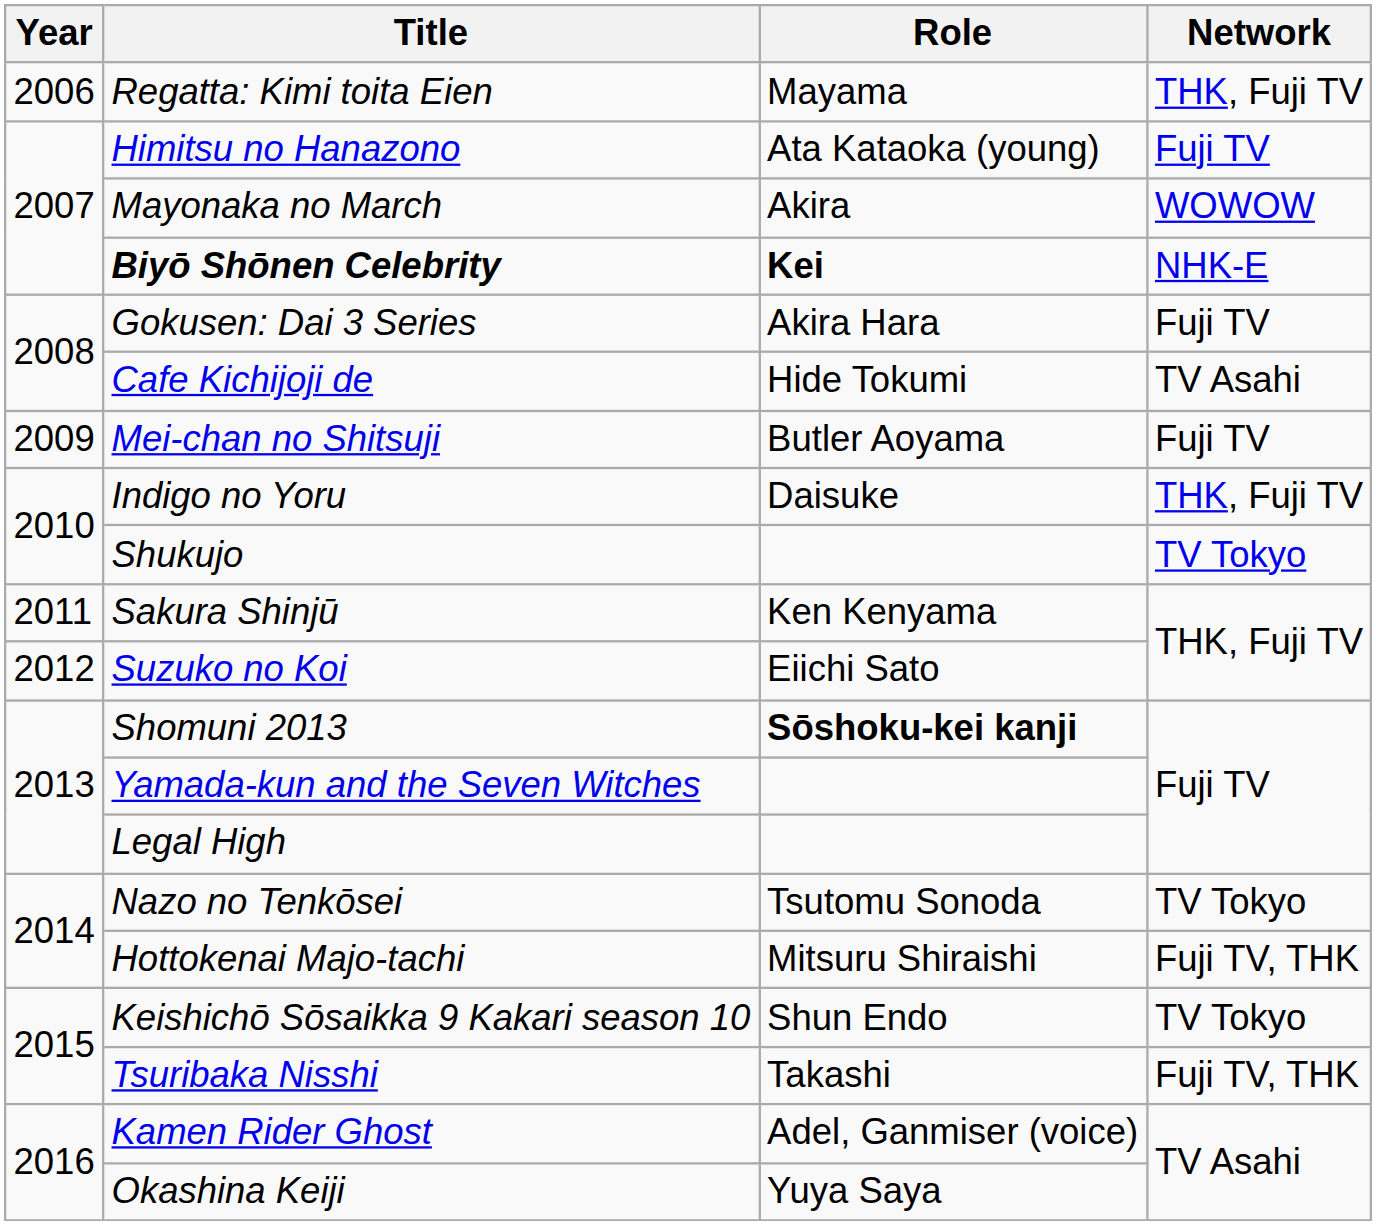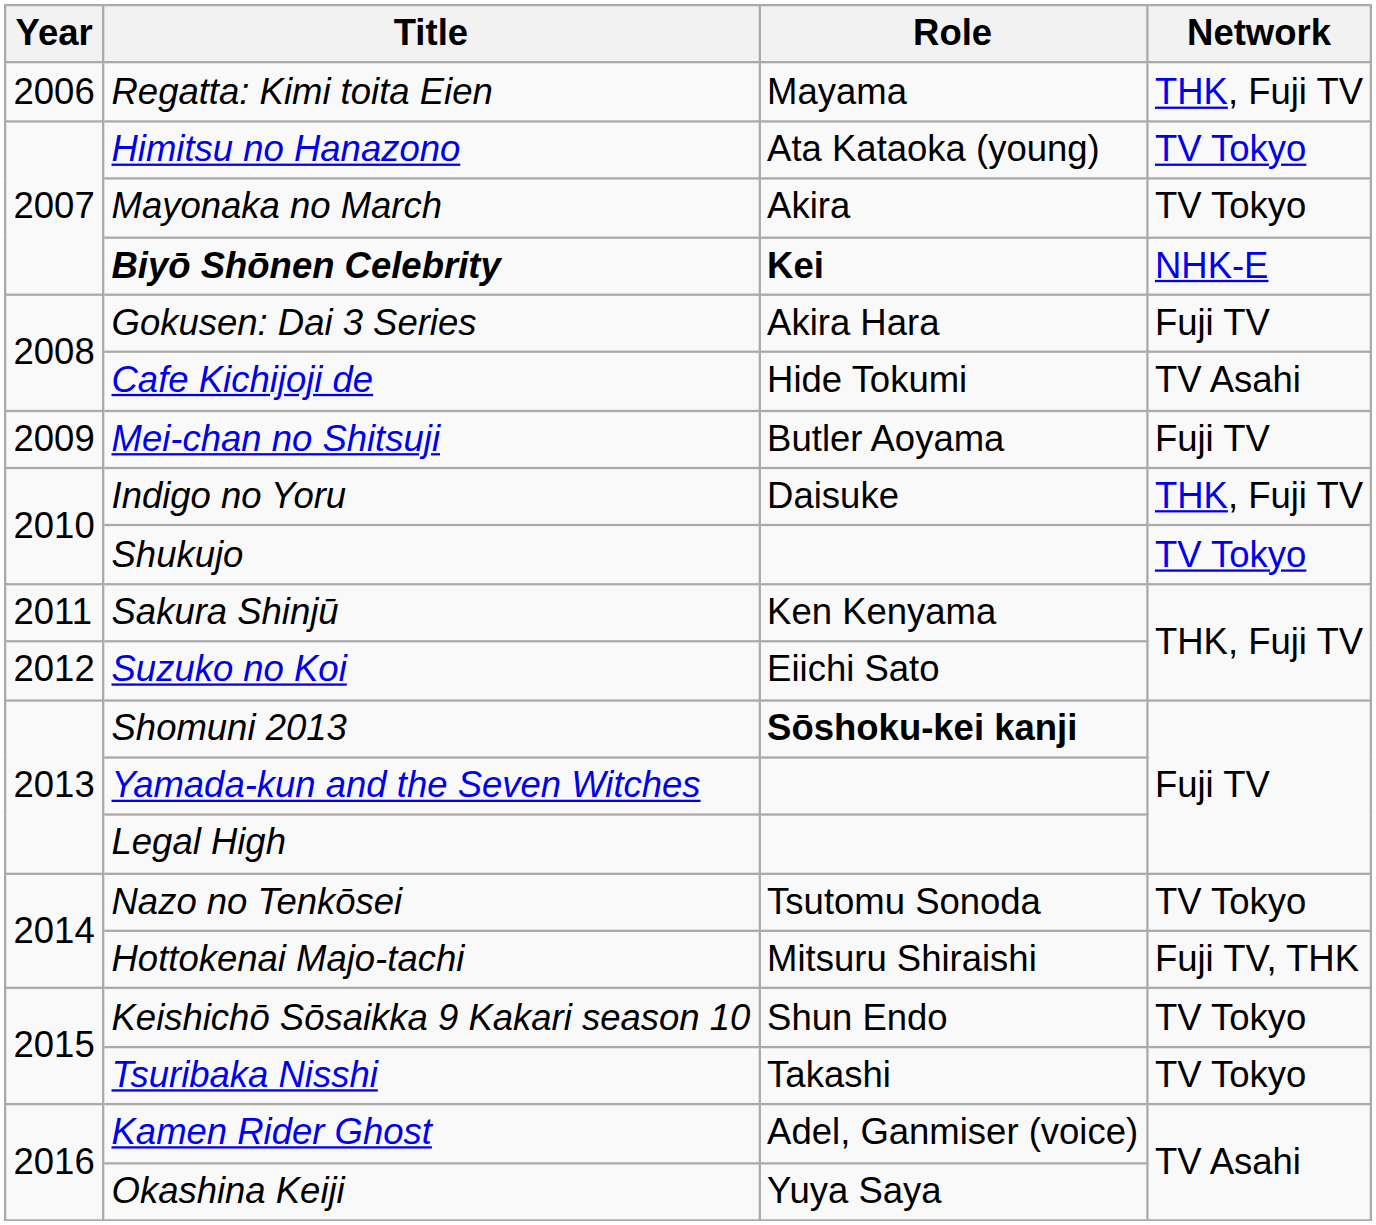Himitsu no Hanazono | Network: Fuji TV -> TV Tokyo
Mayonaka no March | Network: WOWOW -> TV Tokyo
Tsuribaka Nisshi | Network: Fuji TV, THK -> TV Tokyo
